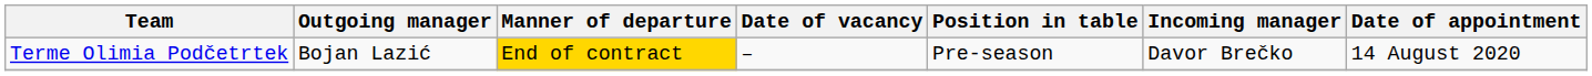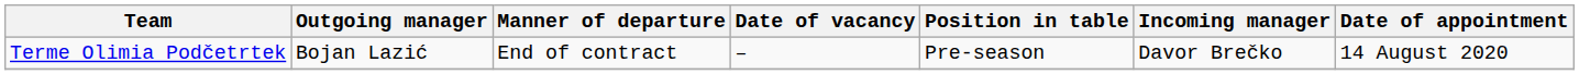Terme Olimia Podčetrtek | Manner of departure: gold background -> no background
